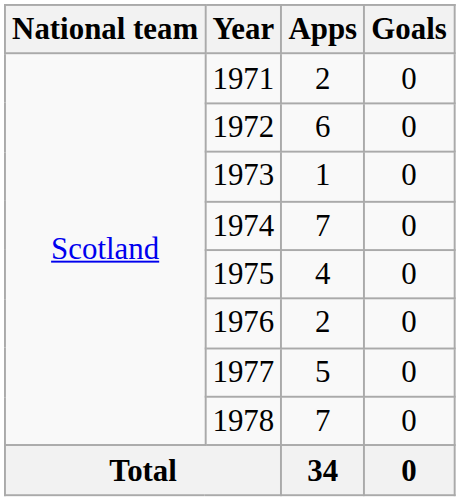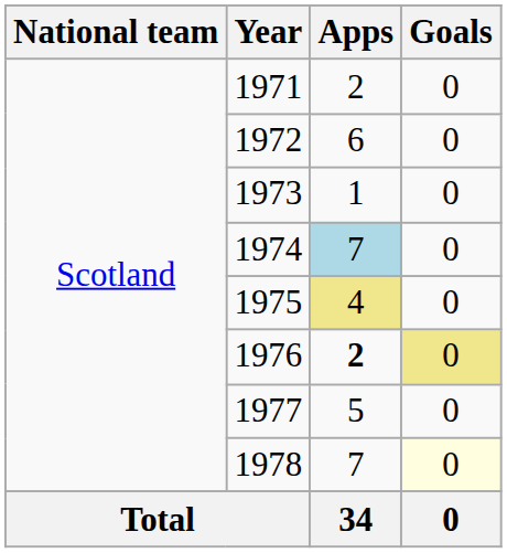1974 | Apps: no background -> lightblue background
1975 | Apps: no background -> khaki background
1976 | Apps: normal -> bold
1976 | Goals: no background -> khaki background
1978 | Goals: no background -> lightyellow background
